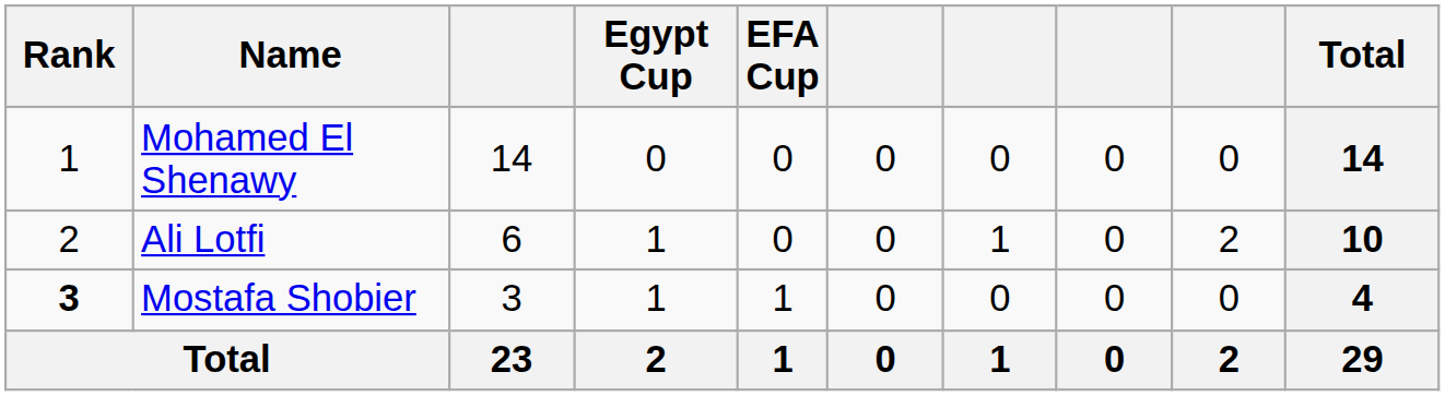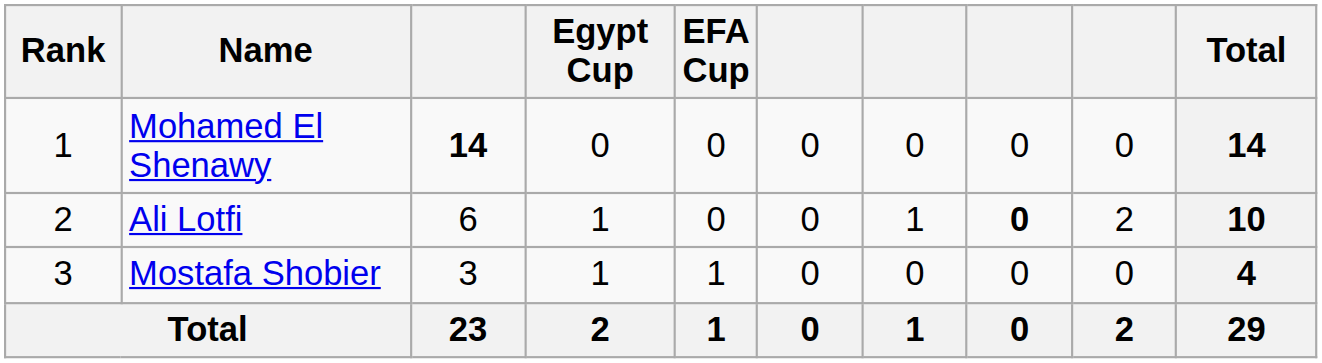Mohamed El Shenawy | column 3: normal -> bold
Ali Lotfi | column 8: normal -> bold
Mostafa Shobier | Rank: bold -> normal
